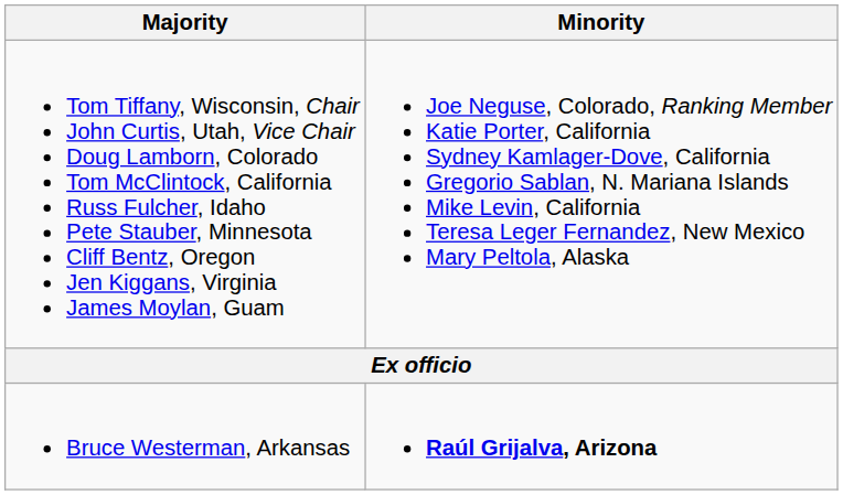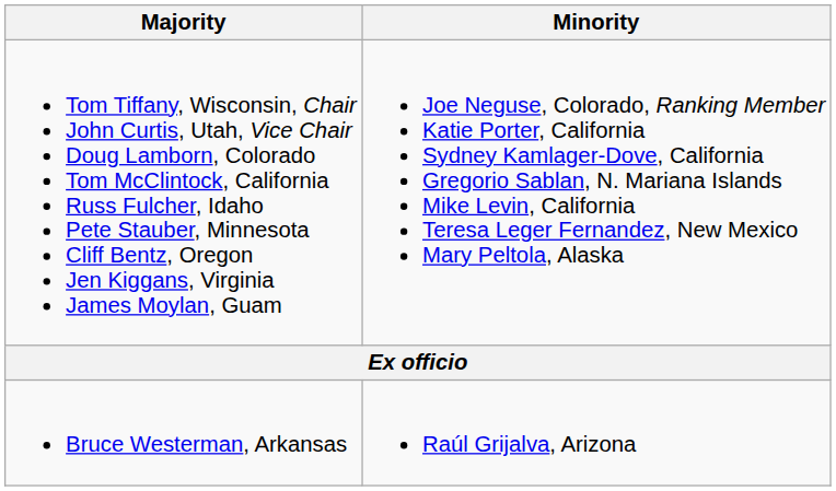Bruce Westerman, Arkansas | Minority: bold -> normal
